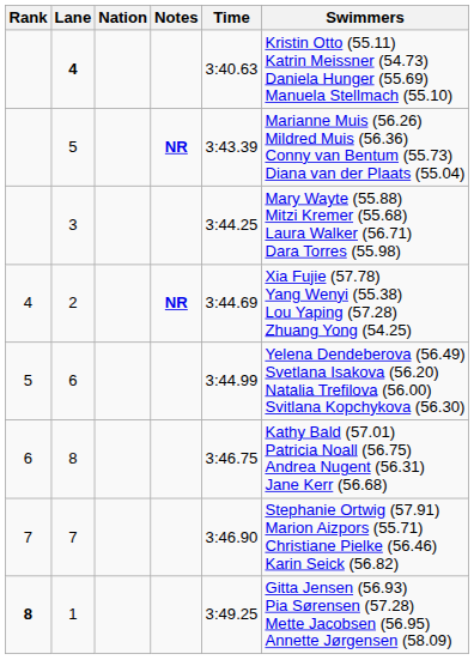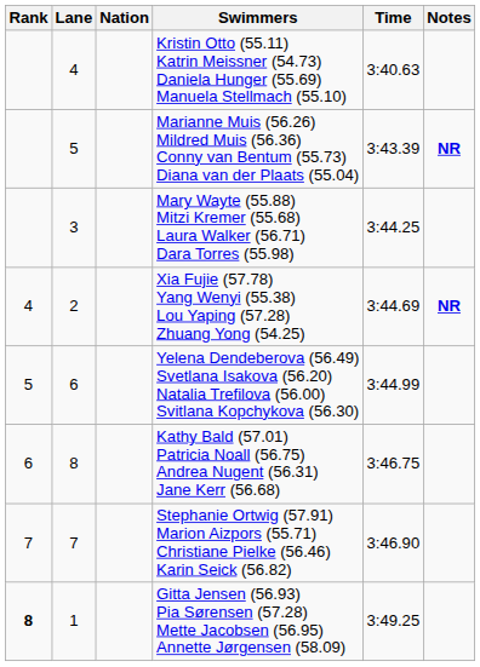columns swapped: Swimmers <-> Notes
row 2 | Lane: bold -> normal
